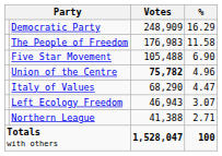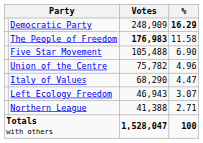Democratic Party | %: normal -> bold
The People of Freedom | Votes: normal -> bold
Union of the Centre | Votes: bold -> normal
